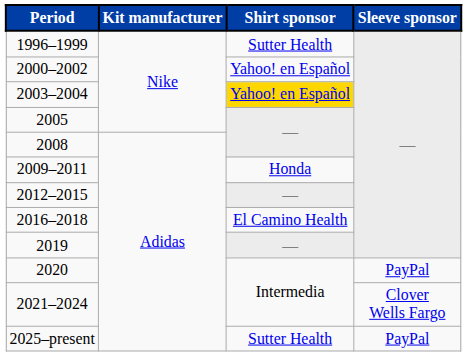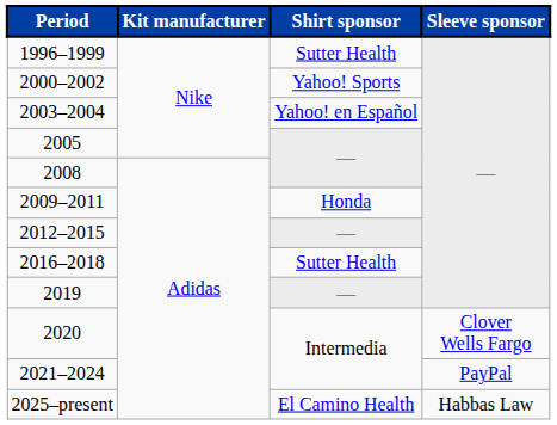2000–2002 | Shirt sponsor: Yahoo! en Español -> Yahoo! Sports
2003–2004 | Shirt sponsor: gold background -> no background
2016–2018 | Shirt sponsor: El Camino Health -> Sutter Health
2020 | Sleeve sponsor: PayPal -> Clover Wells Fargo
2021–2024 | Sleeve sponsor: Clover Wells Fargo -> PayPal
2025–present | Shirt sponsor: Sutter Health -> El Camino Health
2025–present | Sleeve sponsor: PayPal -> Habbas Law
